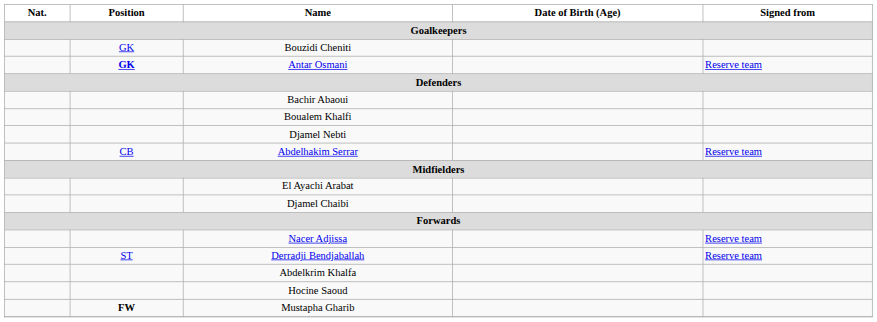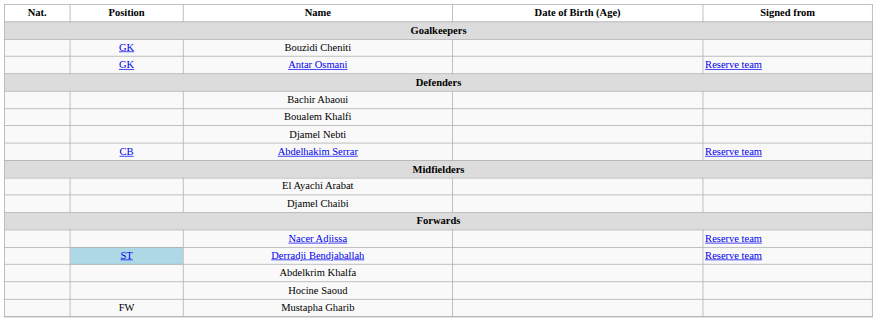Antar Osmani | Position: bold -> normal
Derradji Bendjaballah | Position: no background -> lightblue background
Mustapha Gharib | Position: bold -> normal
